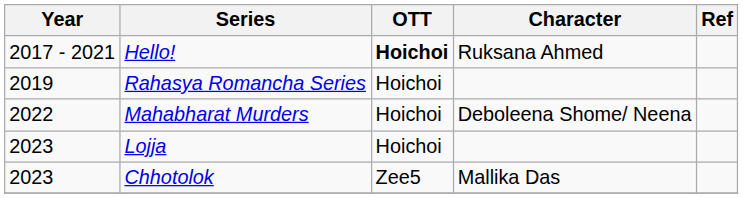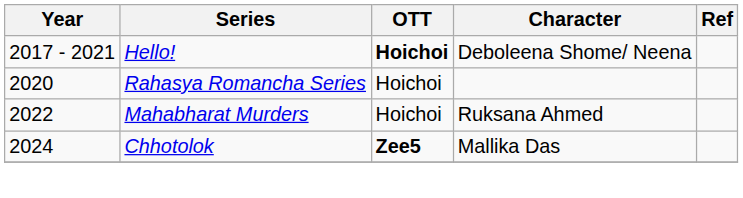Hello! | Character: Ruksana Ahmed -> Deboleena Shome/ Neena
Rahasya Romancha Series | Year: 2019 -> 2020
Mahabharat Murders | Character: Deboleena Shome/ Neena -> Ruksana Ahmed
- row: 2023 | Lojja | Hoichoi
Chhotolok | Year: 2023 -> 2024
Chhotolok | OTT: normal -> bold
